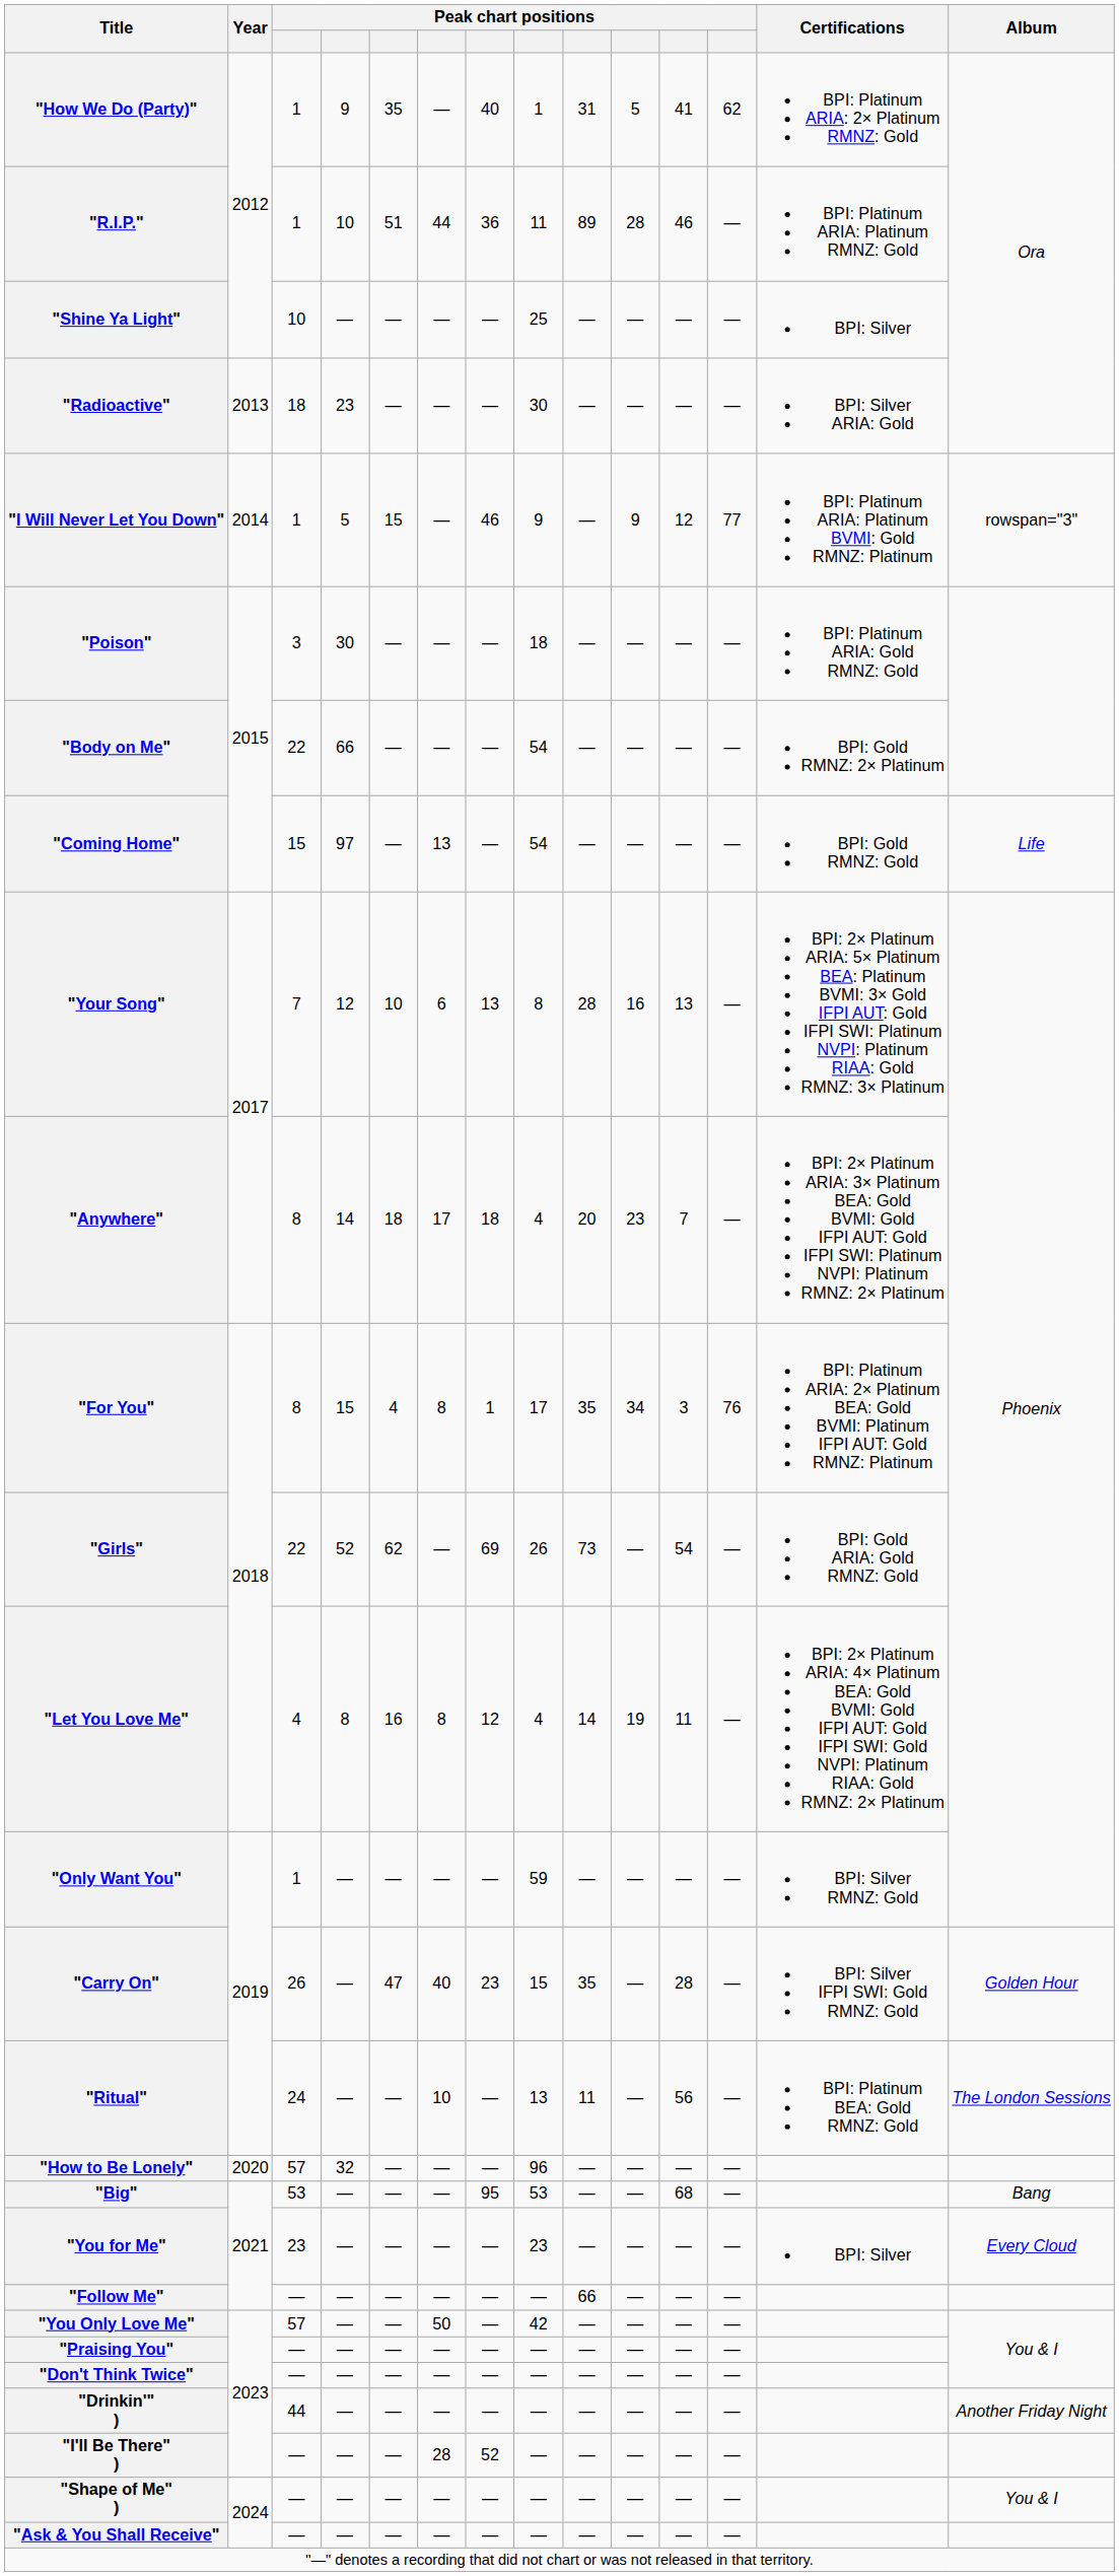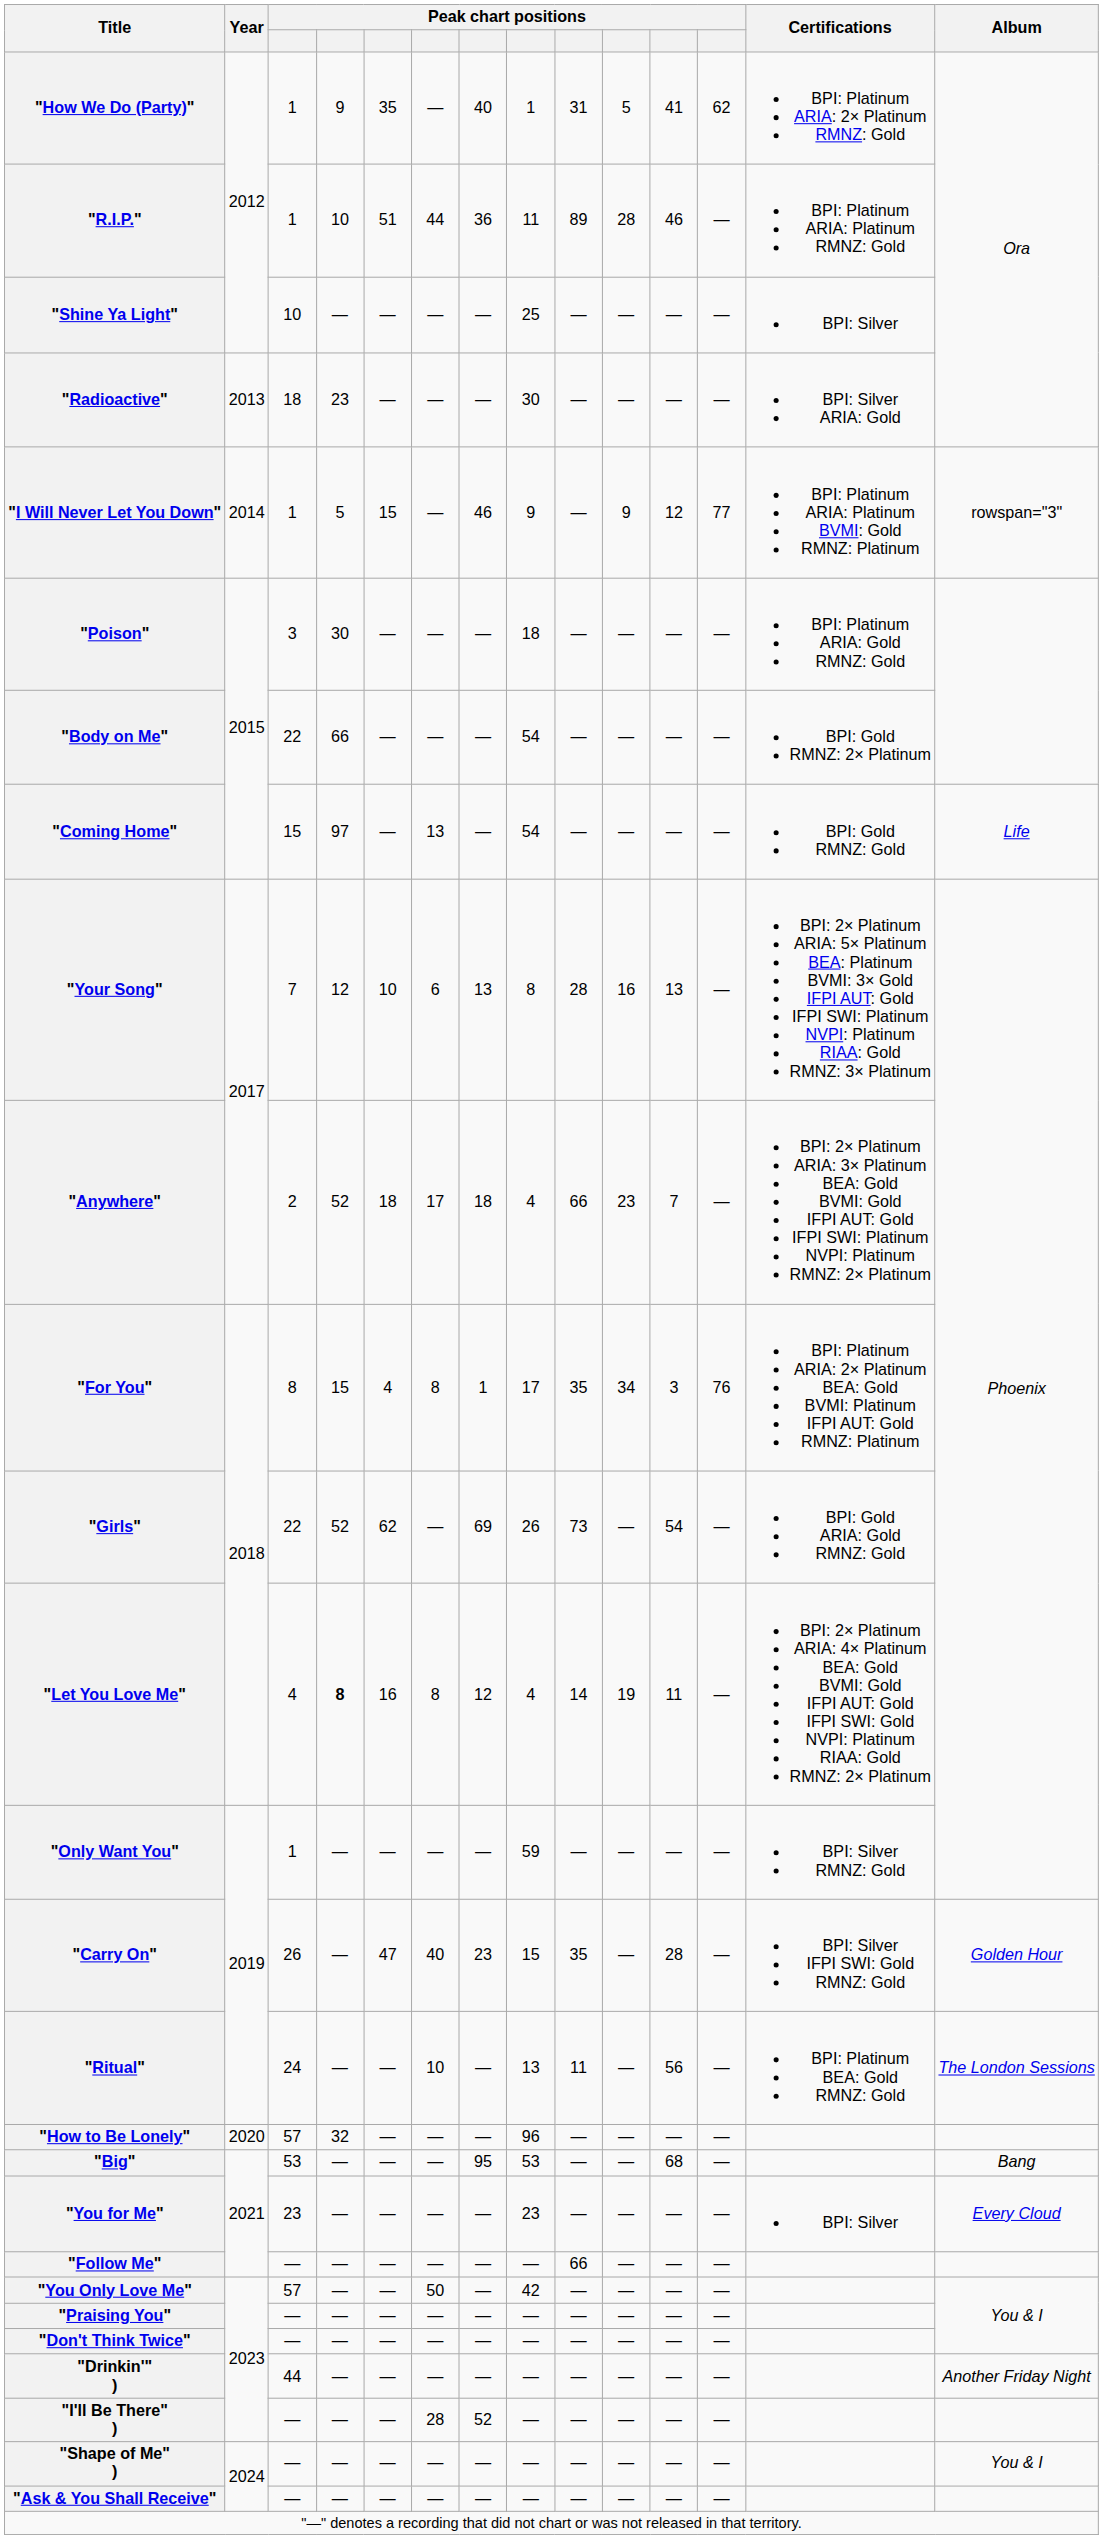"Anywhere" | column 3: 8 -> 2
"Anywhere" | column 4: 14 -> 52
"Anywhere" | column 9: 20 -> 66
"Let You Love Me" | column 4: normal -> bold
